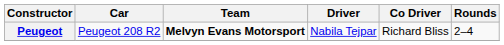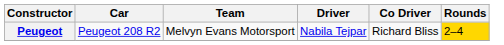Peugeot | Team: bold -> normal
Peugeot | Rounds: no background -> gold background
